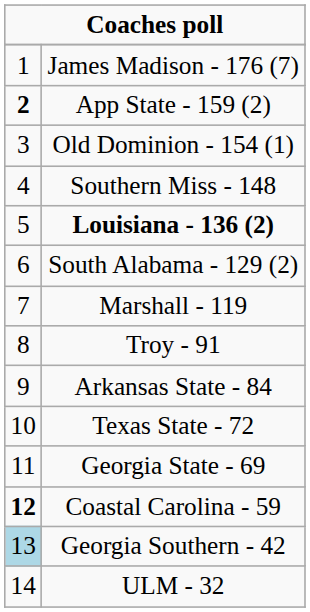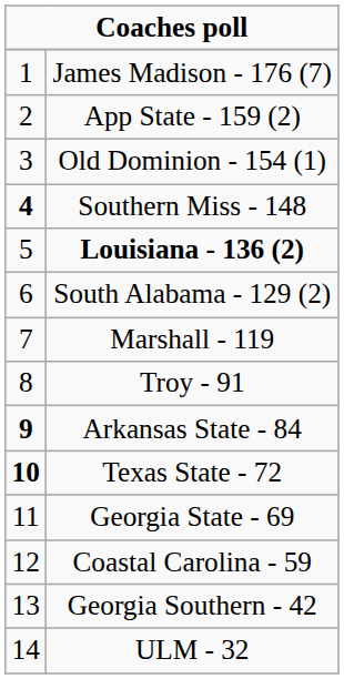App State - 159 (2) | column 1: bold -> normal
Southern Miss - 148 | column 1: normal -> bold
Arkansas State - 84 | column 1: normal -> bold
Texas State - 72 | column 1: normal -> bold
Coastal Carolina - 59 | column 1: bold -> normal
Georgia Southern - 42 | column 1: lightblue background -> no background
